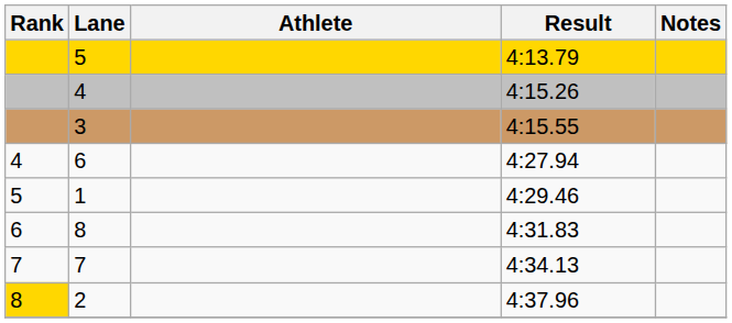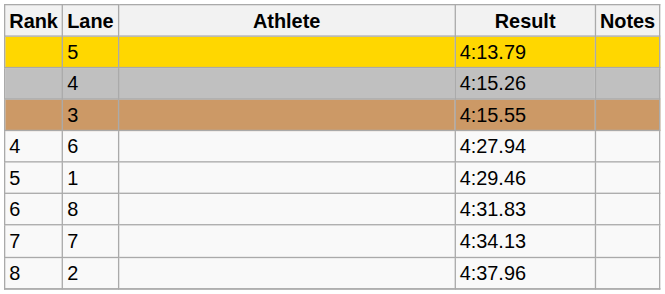2 | Rank: gold background -> no background
